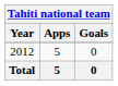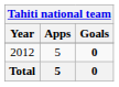2012 | Goals: normal -> bold
